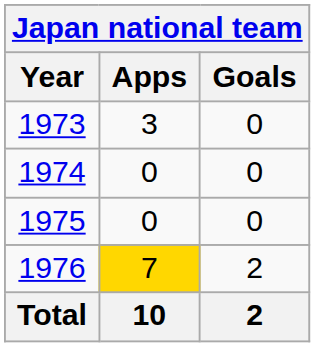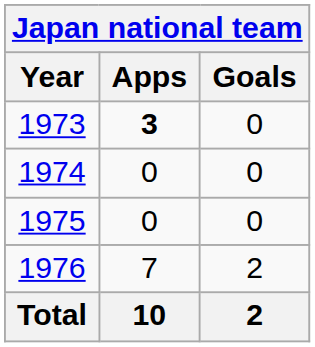1973 | Apps: normal -> bold
1976 | Apps: gold background -> no background
